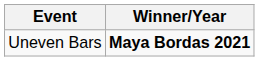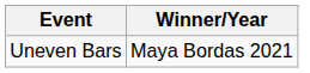Uneven Bars | Winner/Year: bold -> normal
